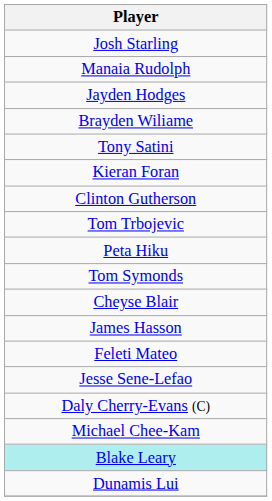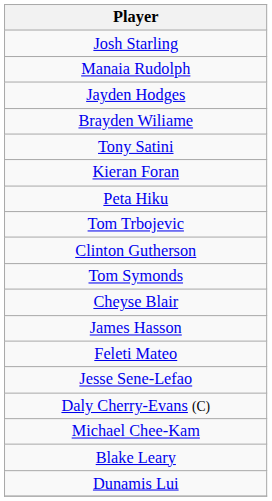row 8 | column 1: Clinton Gutherson -> Peta Hiku
row 10 | column 1: Peta Hiku -> Clinton Gutherson
row 18 | column 1: paleturquoise background -> no background
